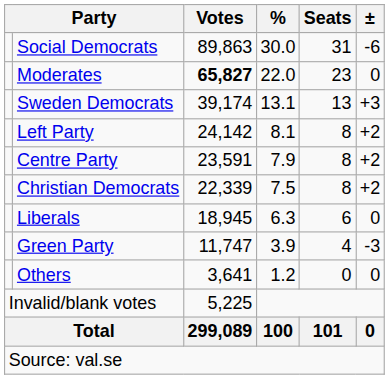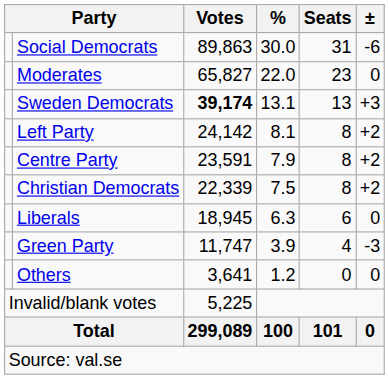Moderates | Votes: bold -> normal
Sweden Democrats | Votes: normal -> bold
